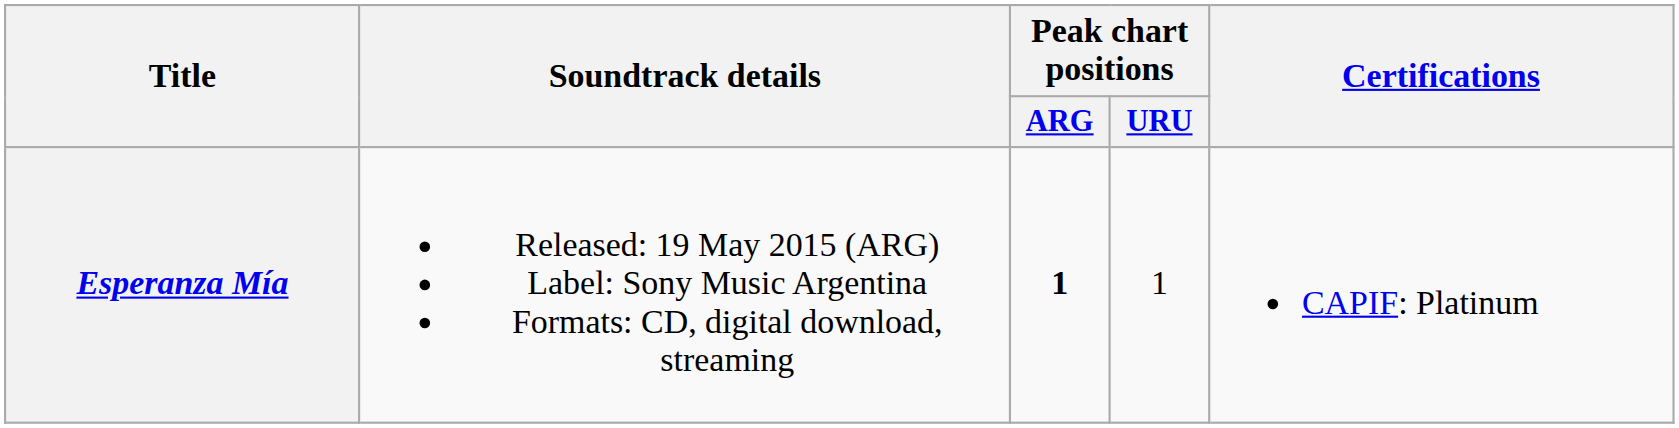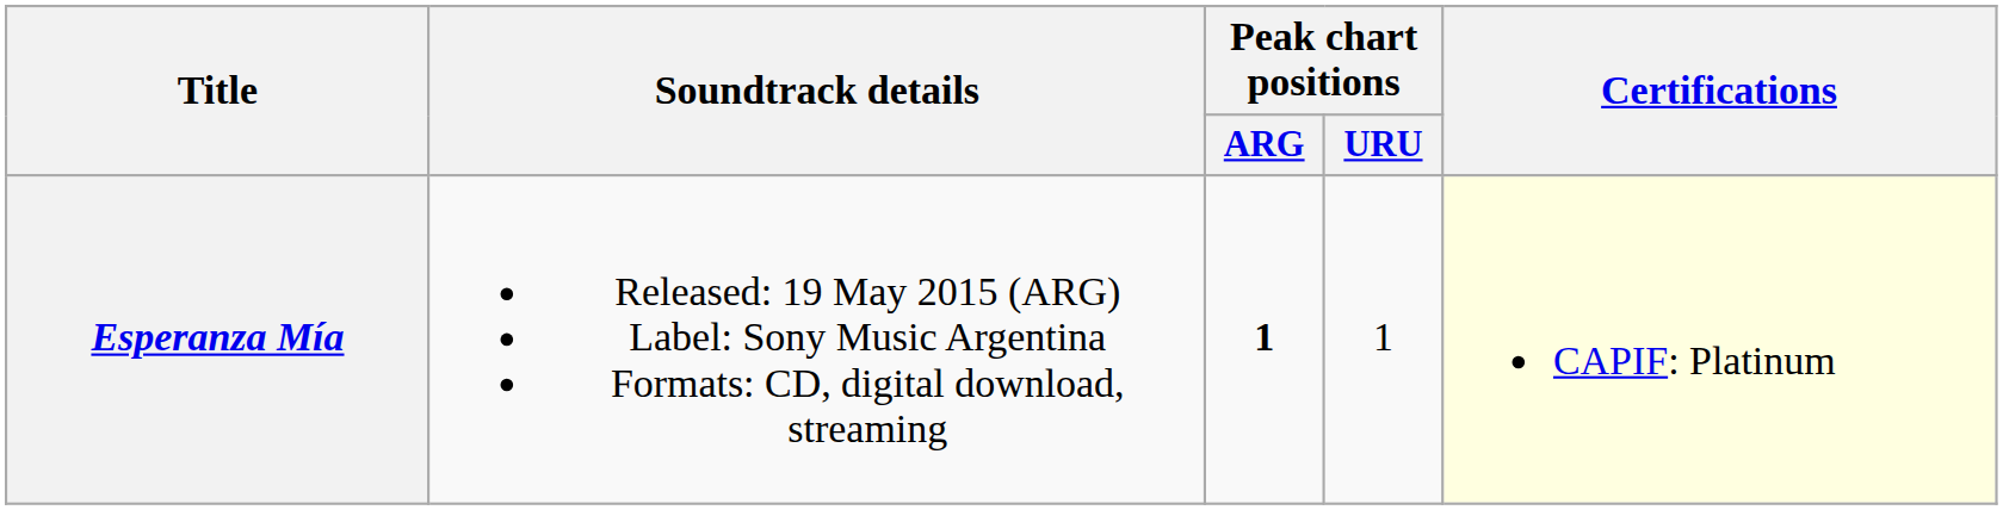Esperanza Mía | Certifications: no background -> lightyellow background
